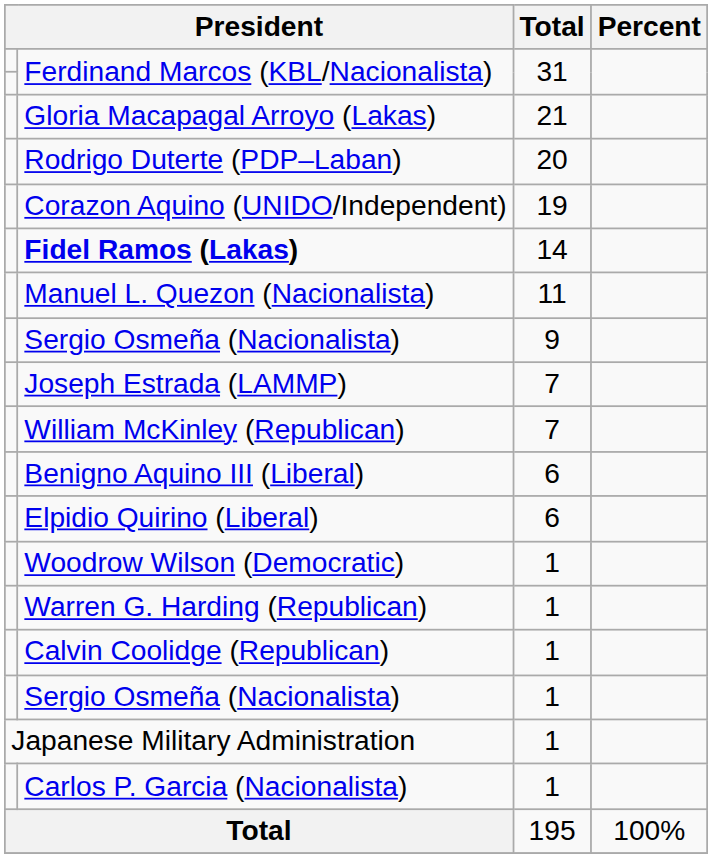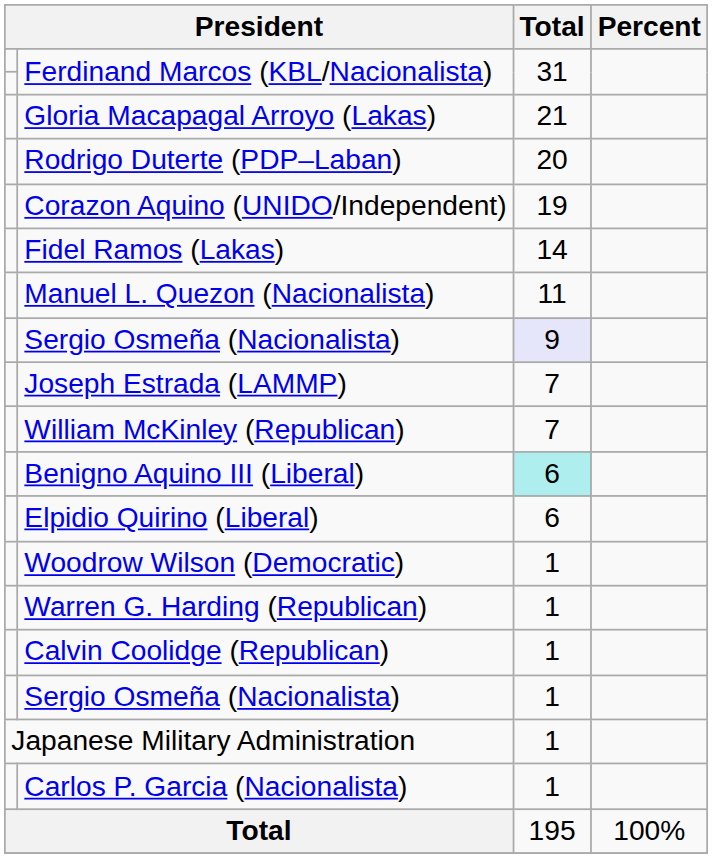Fidel Ramos (Lakas) | column 2: bold -> normal
Sergio Osmeña (Nacionalista) / 9 | Total: no background -> lavender background
Benigno Aquino III (Liberal) | Total: no background -> paleturquoise background
